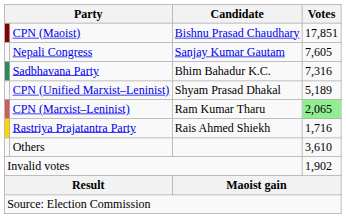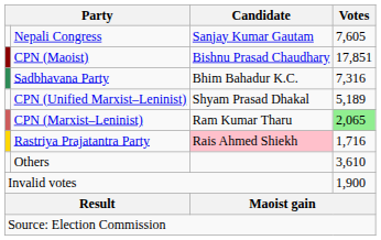rows swapped: CPN (Maoist) <-> Nepali Congress
Rastriya Prajatantra Party | Candidate: no background -> pink background
Invalid votes | Votes: 1,902 -> 1,900
